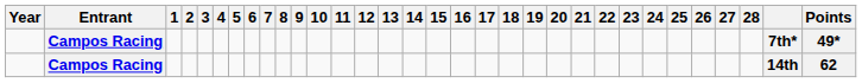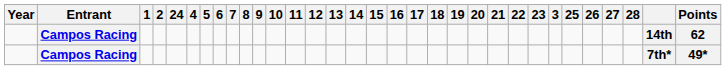columns swapped: 3 <-> 24
row 2 | column 31: 7th* -> 14th
row 2 | Points: 49* -> 62
row 3 | column 31: 14th -> 7th*
row 3 | Points: 62 -> 49*
